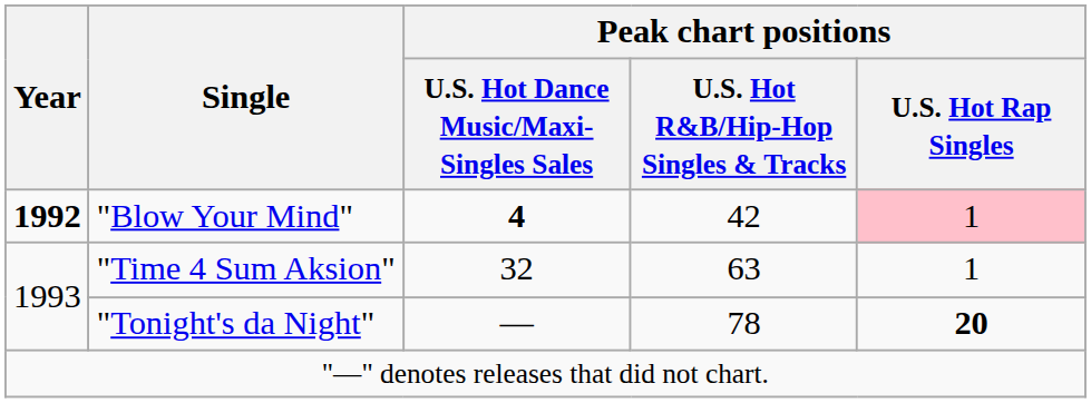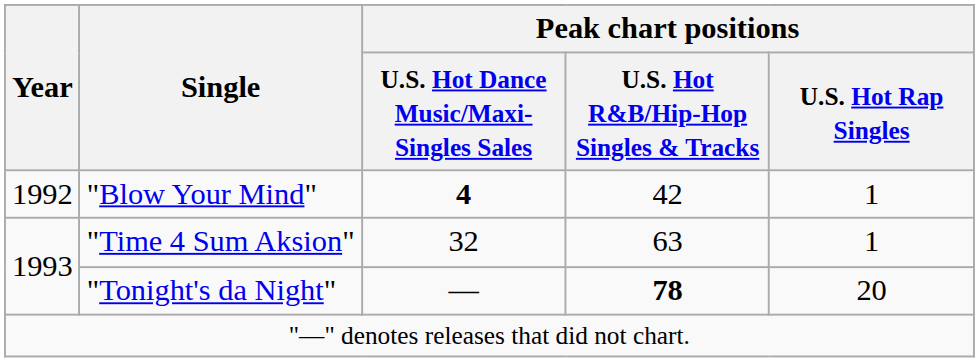"Blow Your Mind" | Year: bold -> normal
"Blow Your Mind" | Peak chart positions / U.S. Hot Rap Singles: pink background -> no background
"Tonight's da Night" | Peak chart positions / U.S. Hot R&B/Hip-Hop Singles & Tracks: normal -> bold
"Tonight's da Night" | Peak chart positions / U.S. Hot Rap Singles: bold -> normal
